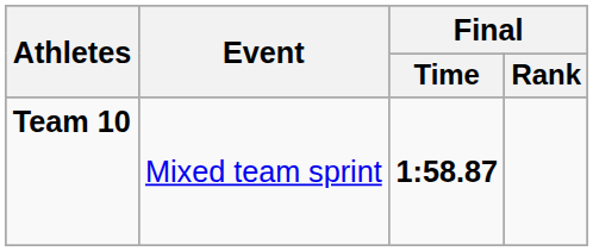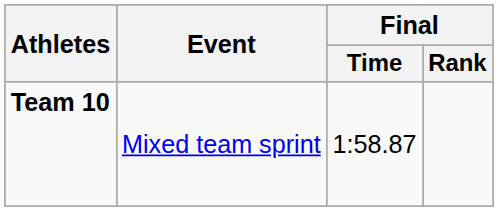Team 10 | Final / Time: bold -> normal
